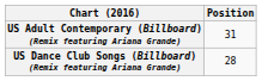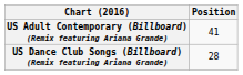row 2 | Position: 31 -> 41
